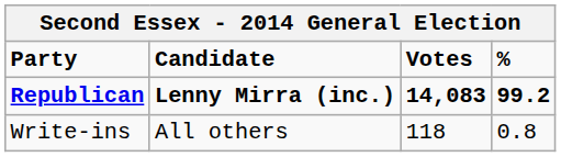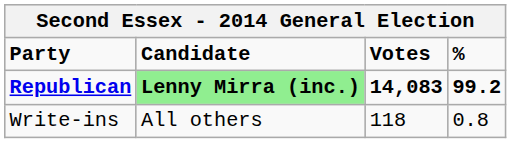Republican | Candidate: no background -> lightgreen background
